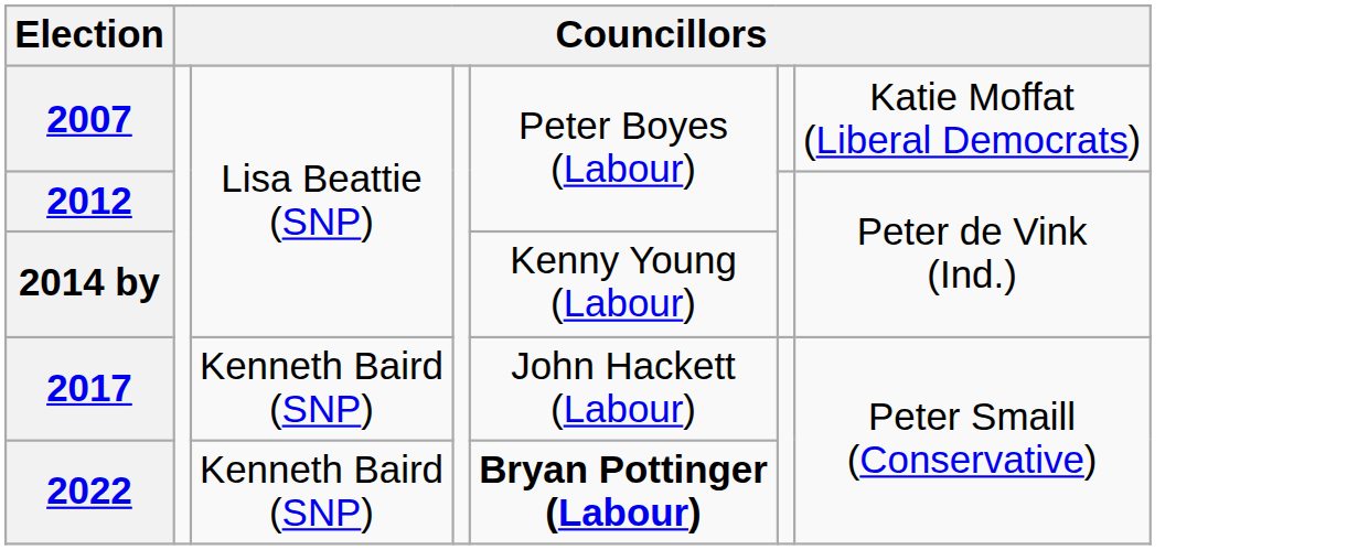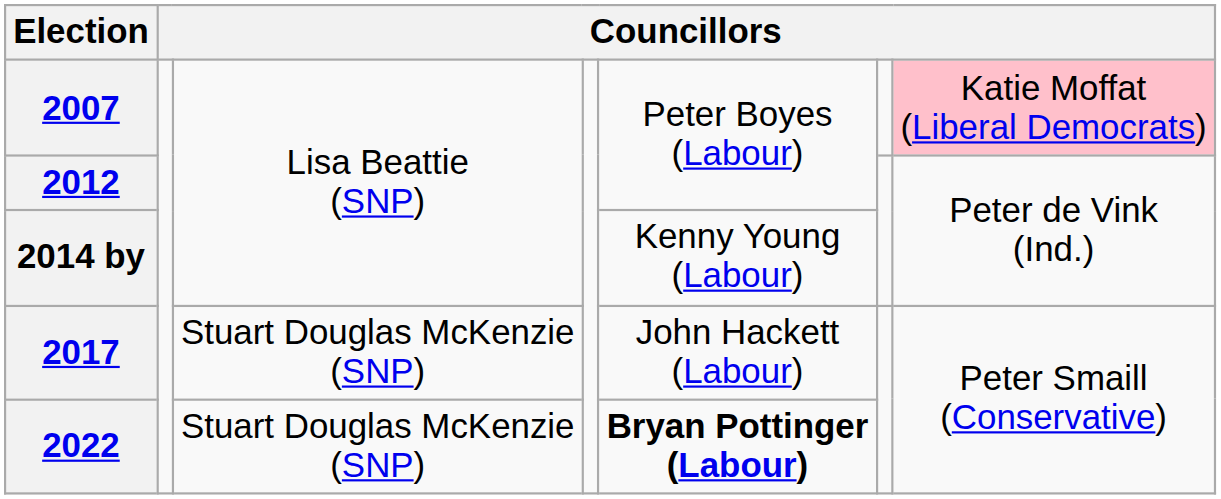2007 | column 7: no background -> pink background
2017 | column 3: Kenneth Baird (SNP) -> Stuart Douglas McKenzie (SNP)
2022 | column 3: Kenneth Baird (SNP) -> Stuart Douglas McKenzie (SNP)
